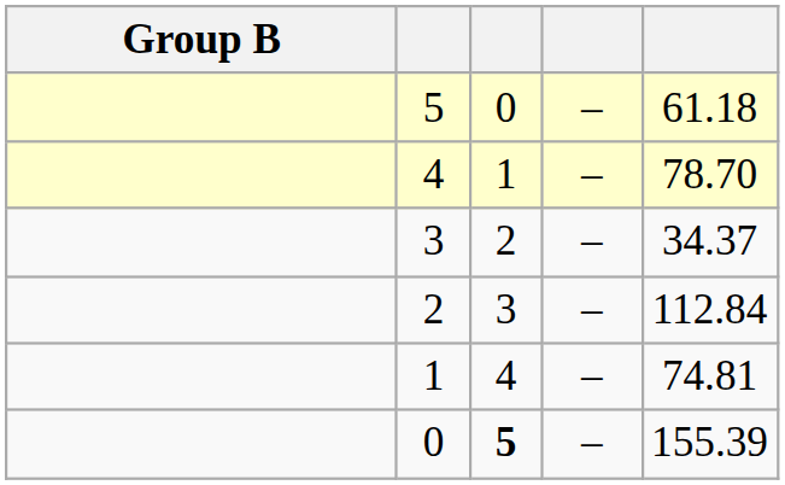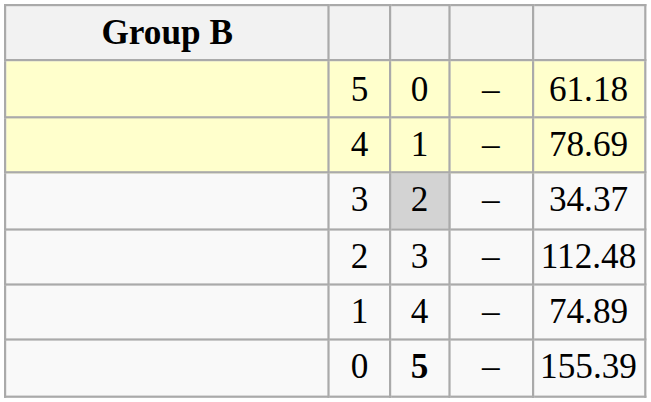row 3 | column 5: 78.70 -> 78.69
row 4 | column 3: no background -> lightgrey background
row 5 | column 5: 112.84 -> 112.48
row 6 | column 5: 74.81 -> 74.89
